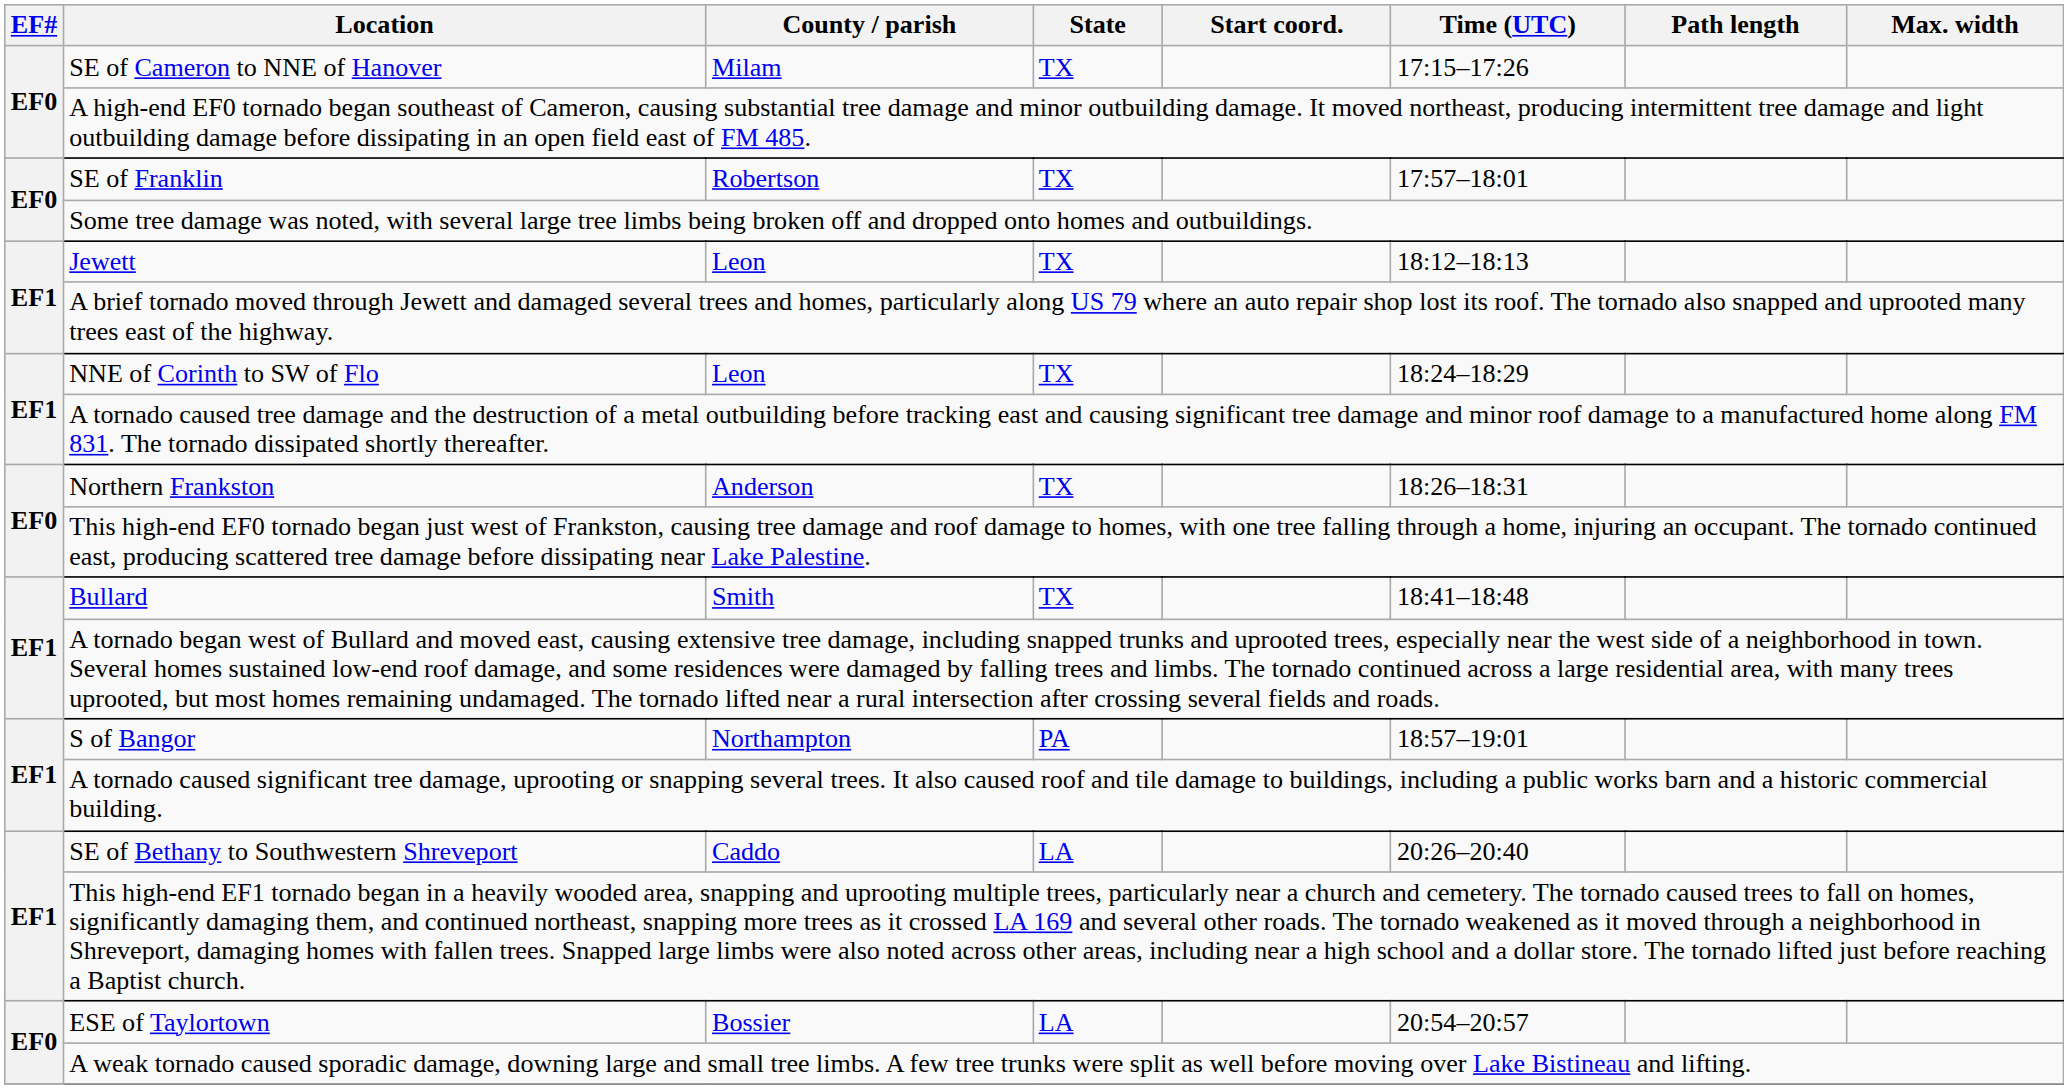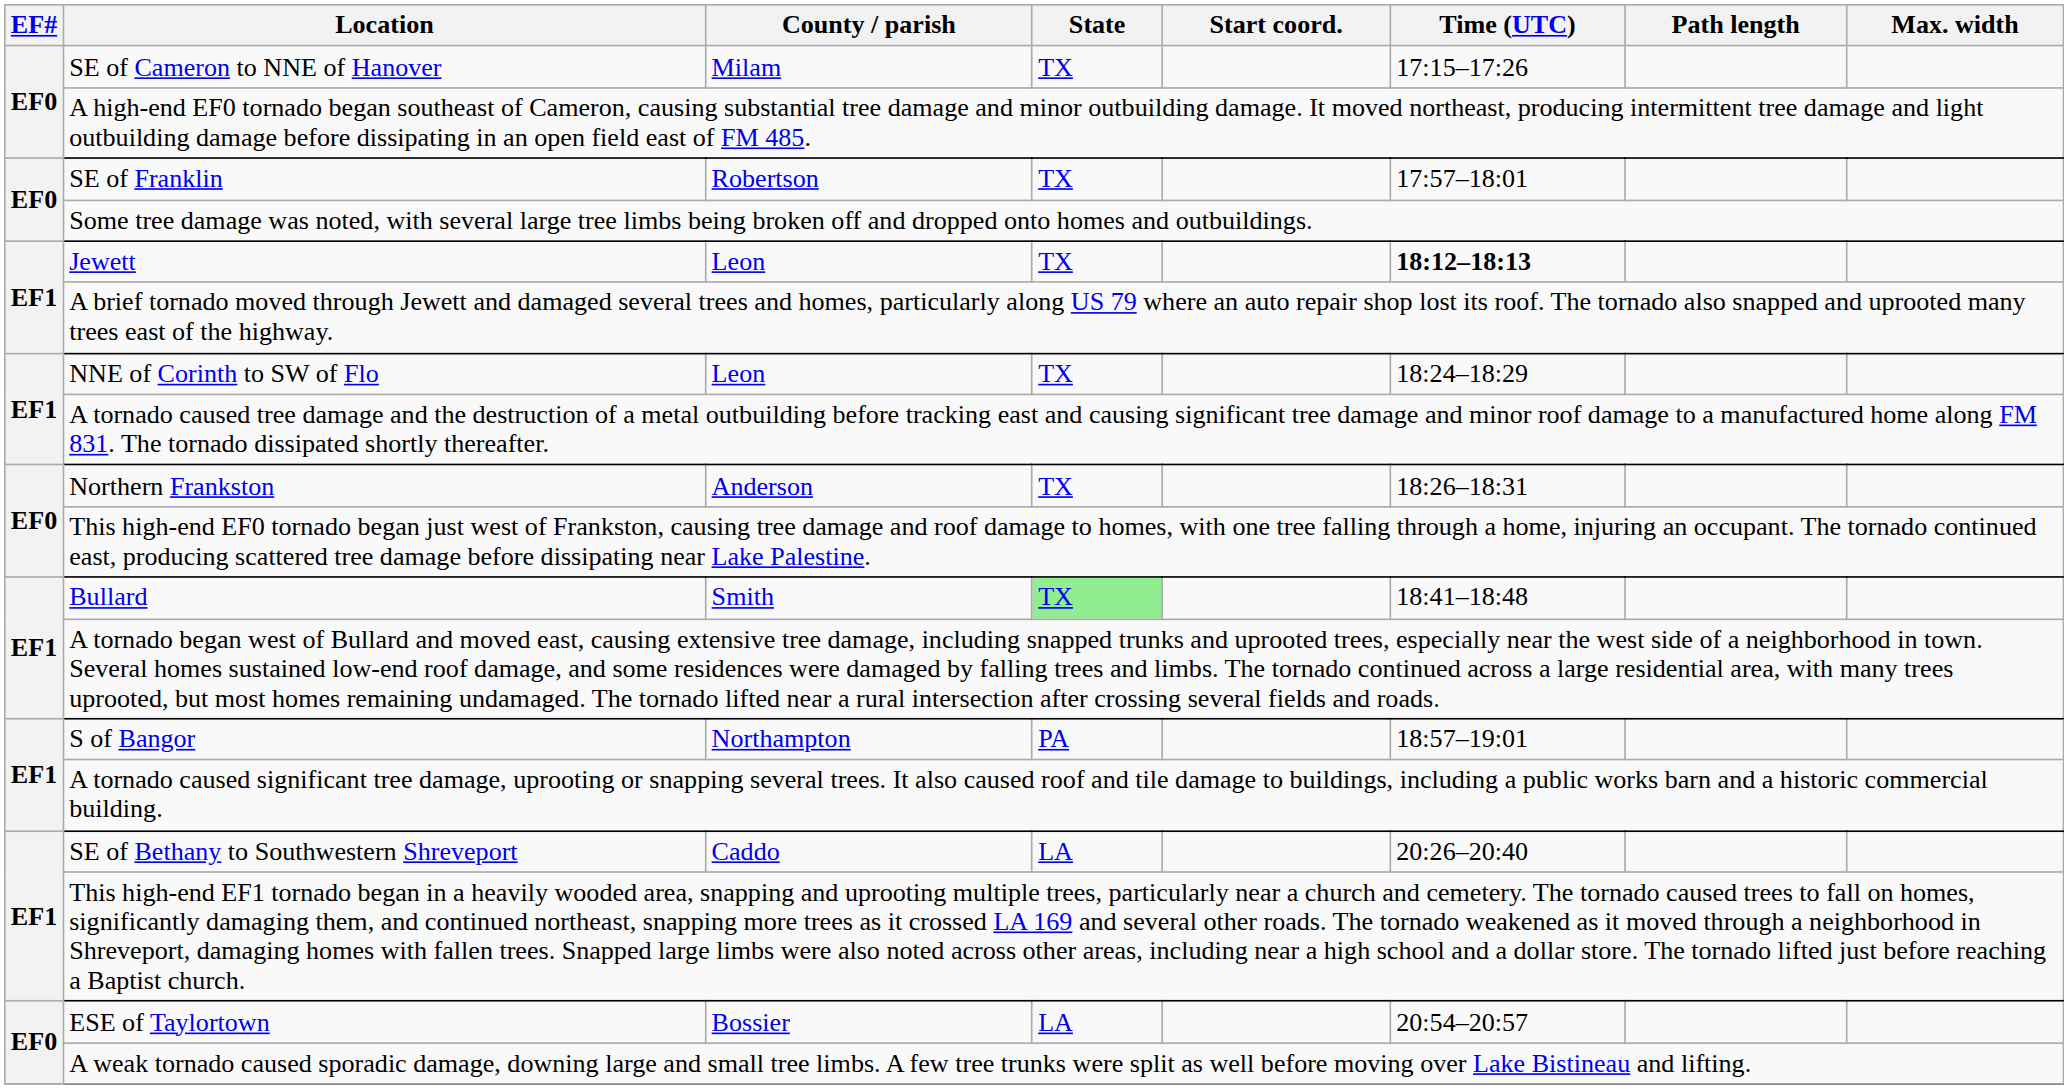Jewett | Time (UTC): normal -> bold
Bullard | State: no background -> lightgreen background
